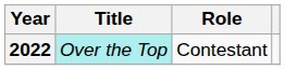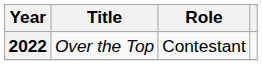2022 | Title: paleturquoise background -> no background
